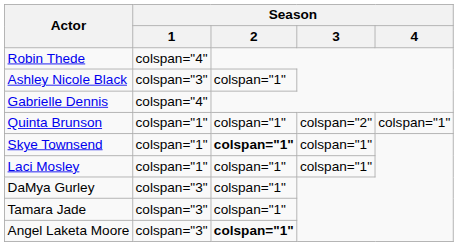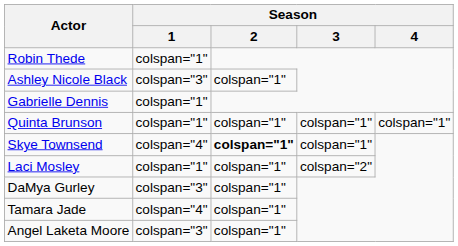Robin Thede | Season / 1: colspan="4" -> colspan="1"
Gabrielle Dennis | Season / 1: colspan="4" -> colspan="1"
Quinta Brunson | Season / 3: colspan="2" -> colspan="1"
Skye Townsend | Season / 1: colspan="1" -> colspan="4"
Laci Mosley | Season / 3: colspan="1" -> colspan="2"
Tamara Jade | Season / 1: colspan="3" -> colspan="4"
Angel Laketa Moore | Season / 2: bold -> normal
